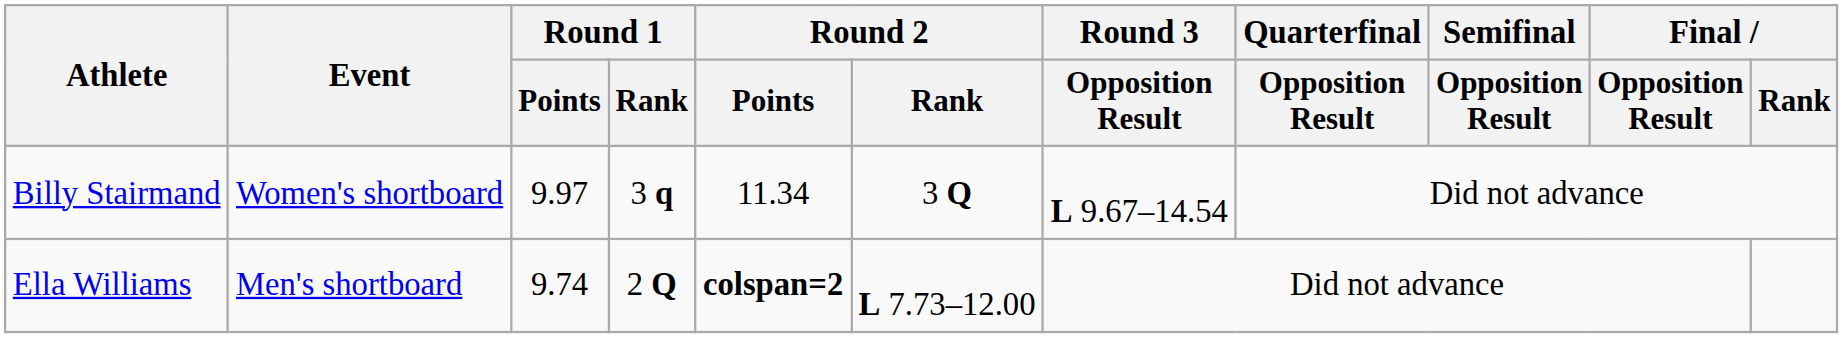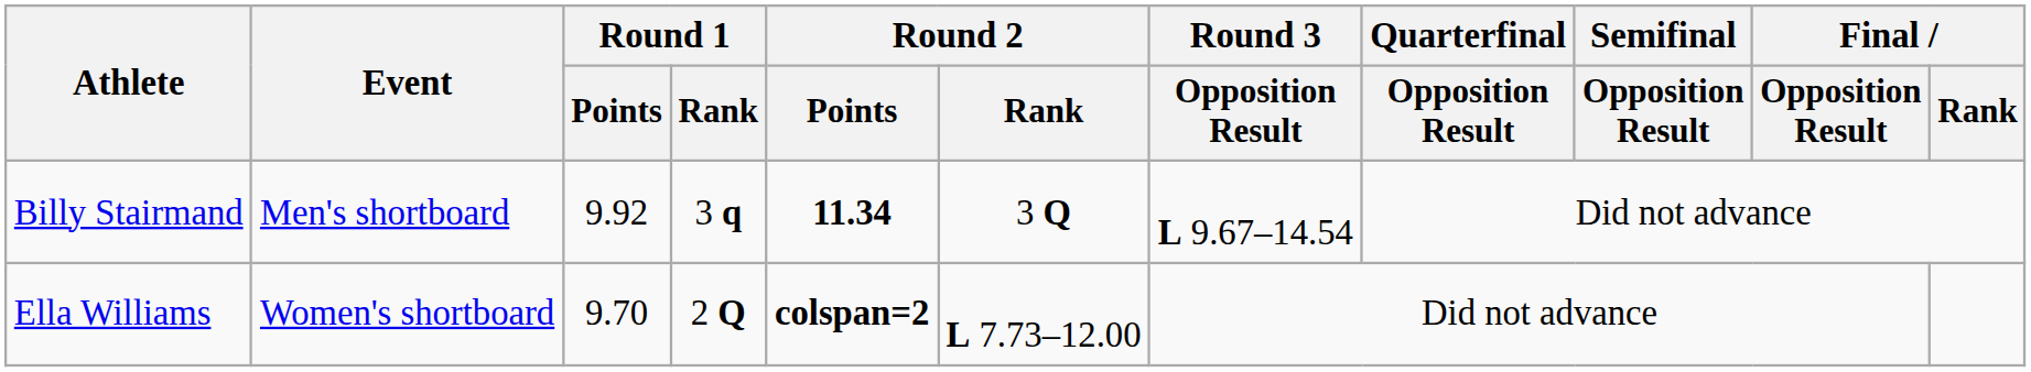Billy Stairmand | Event: Women's shortboard -> Men's shortboard
Billy Stairmand | Round 1 / Points: 9.97 -> 9.92
Billy Stairmand | Round 2 / Points: normal -> bold
Ella Williams | Event: Men's shortboard -> Women's shortboard
Ella Williams | Round 1 / Points: 9.74 -> 9.70
